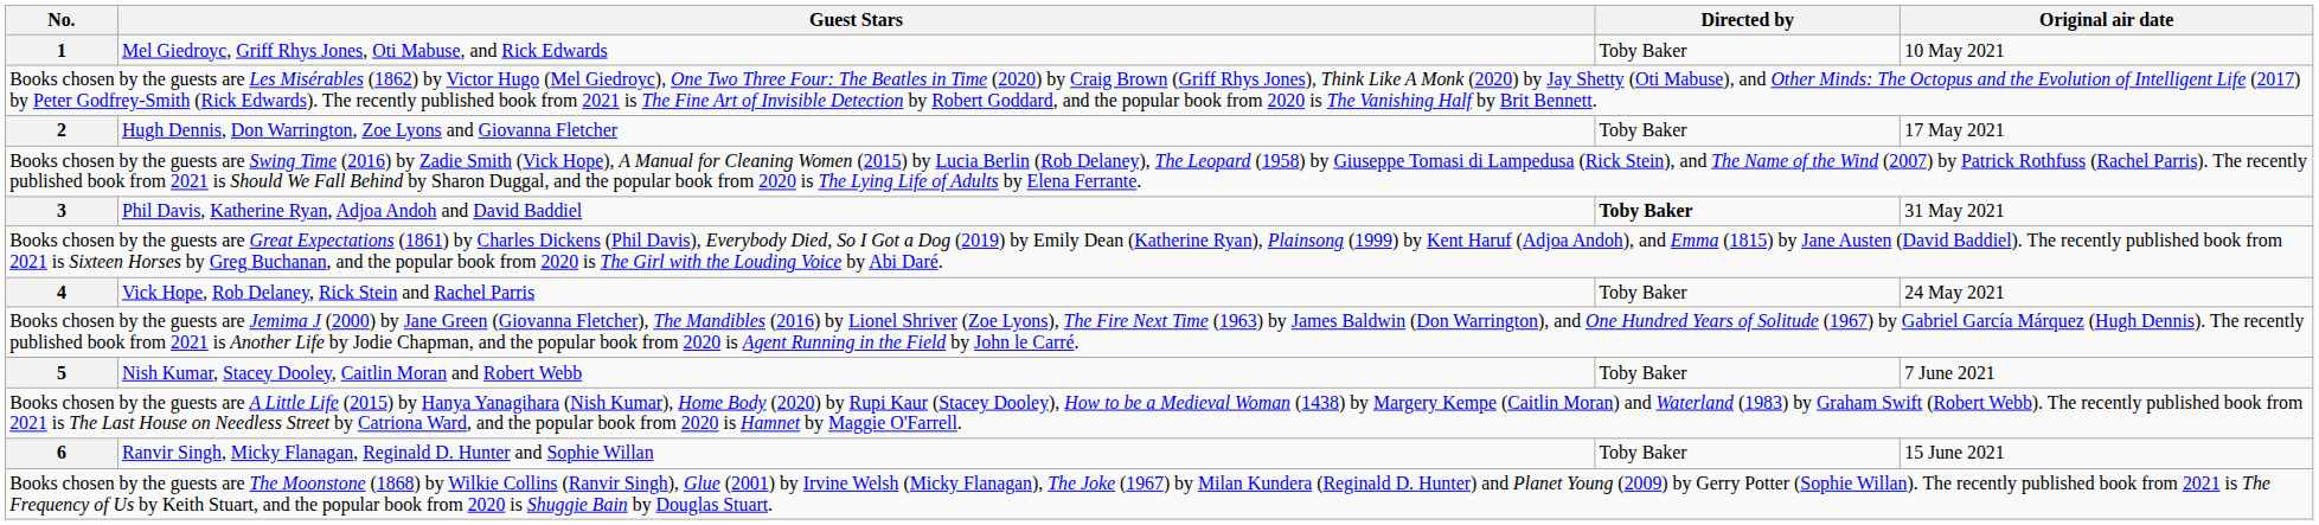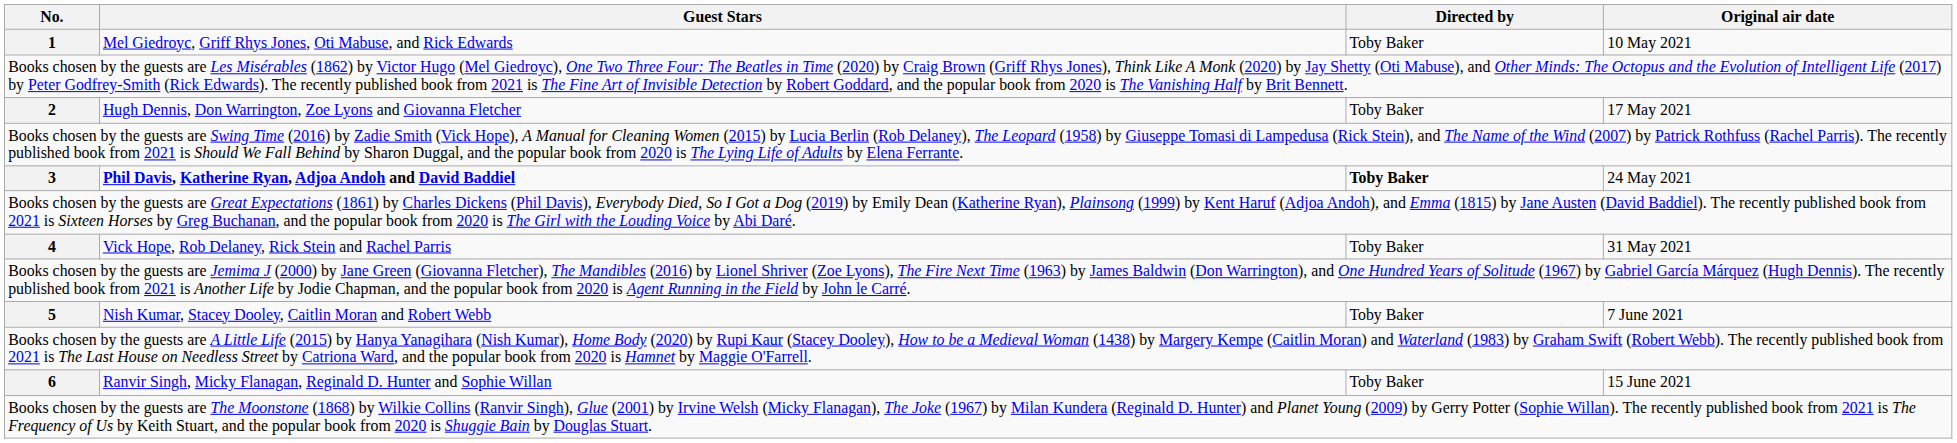3 | Guest Stars: normal -> bold
3 | Original air date: 31 May 2021 -> 24 May 2021
4 | Original air date: 24 May 2021 -> 31 May 2021
